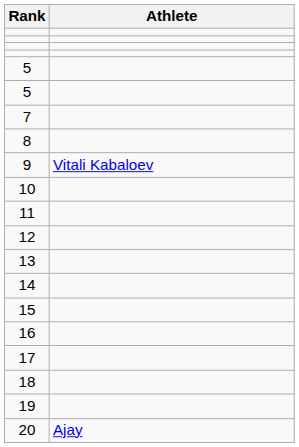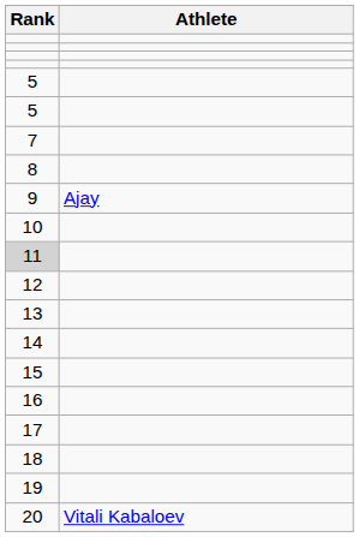row 10 | Athlete: Vitali Kabaloev -> Ajay
row 12 | Rank: no background -> lightgrey background
row 21 | Athlete: Ajay -> Vitali Kabaloev
